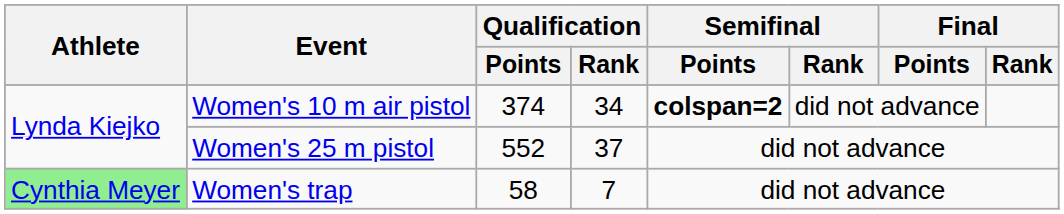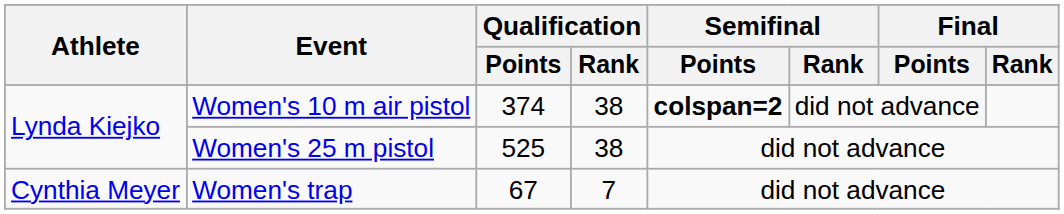Women's 10 m air pistol | Qualification / Rank: 34 -> 38
Women's 25 m pistol | Qualification / Points: 552 -> 525
Women's 25 m pistol | Qualification / Rank: 37 -> 38
Women's trap | Athlete: lightgreen background -> no background
Women's trap | Qualification / Points: 58 -> 67
